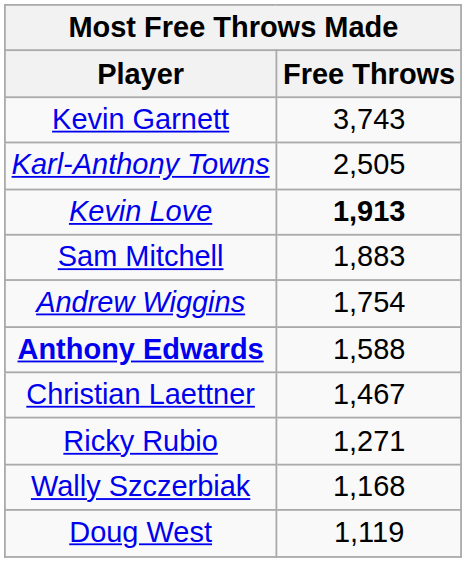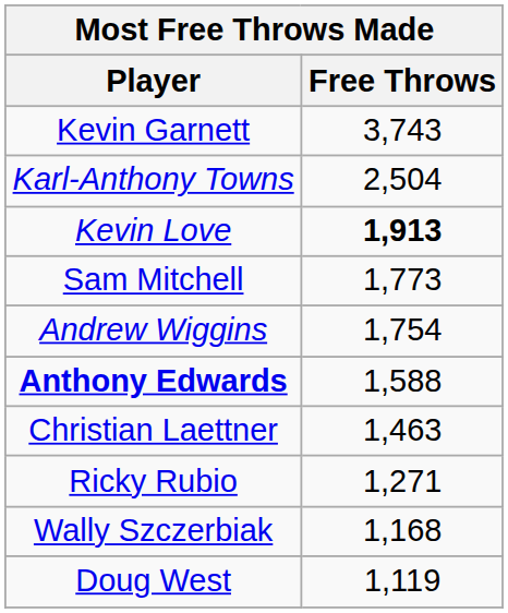Karl-Anthony Towns | Free Throws: 2,505 -> 2,504
Sam Mitchell | Free Throws: 1,883 -> 1,773
Christian Laettner | Free Throws: 1,467 -> 1,463
